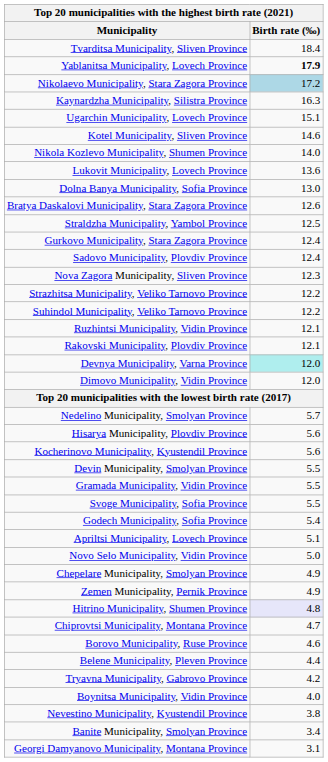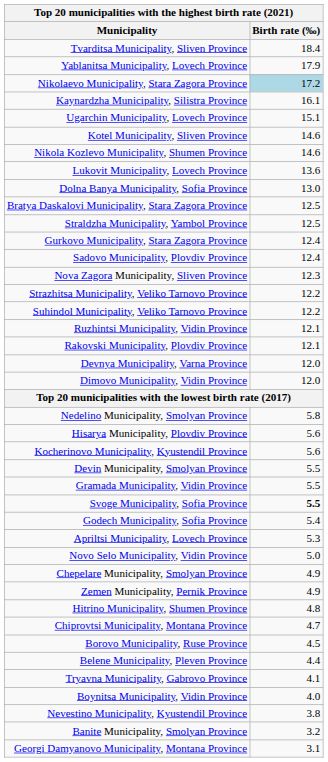Yablanitsa Municipality, Lovech Province | Birth rate (‰): bold -> normal
Kaynardzha Municipality, Silistra Province | Birth rate (‰): 16.3 -> 16.1
Nikola Kozlevo Municipality, Shumen Province | Birth rate (‰): 14.0 -> 14.6
Bratya Daskalovi Municipality, Stara Zagora Province | Birth rate (‰): 12.6 -> 12.5
Devnya Municipality, Varna Province | Birth rate (‰): paleturquoise background -> no background
Nedelino Municipality, Smolyan Province | Birth rate (‰): 5.7 -> 5.8
Svoge Municipality, Sofia Province | Birth rate (‰): normal -> bold
Apriltsi Municipality, Lovech Province | Birth rate (‰): 5.1 -> 5.3
Hitrino Municipality, Shumen Province | Birth rate (‰): lavender background -> no background
Borovo Municipality, Ruse Province | Birth rate (‰): 4.6 -> 4.5
Tryavna Municipality, Gabrovo Province | Birth rate (‰): 4.2 -> 4.1
Banite Municipality, Smolyan Province | Birth rate (‰): 3.4 -> 3.2
